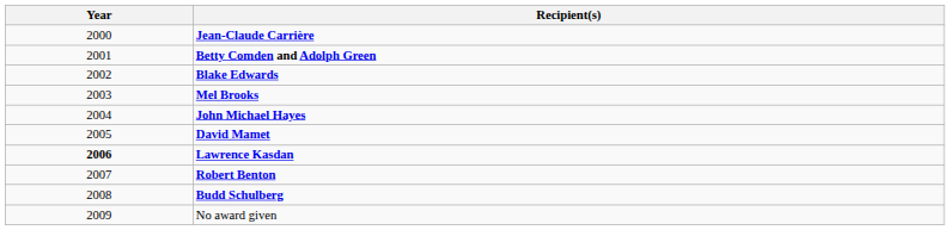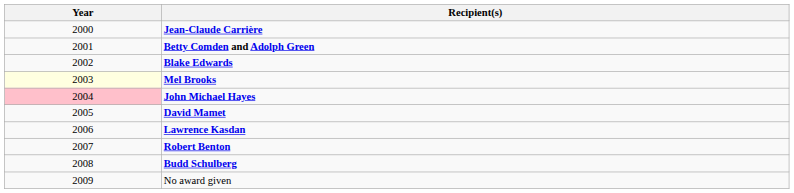Mel Brooks | Year: no background -> lightyellow background
John Michael Hayes | Year: no background -> pink background
Lawrence Kasdan | Year: bold -> normal
